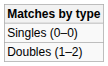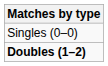row 3 | column 1: normal -> bold
